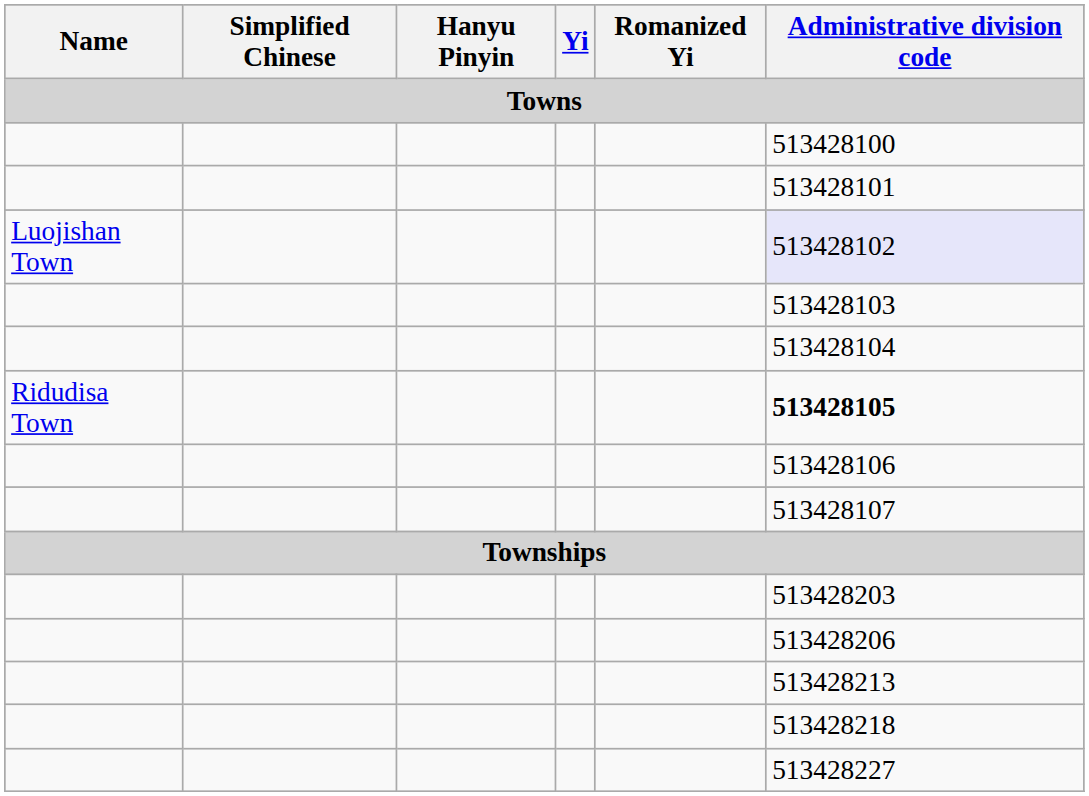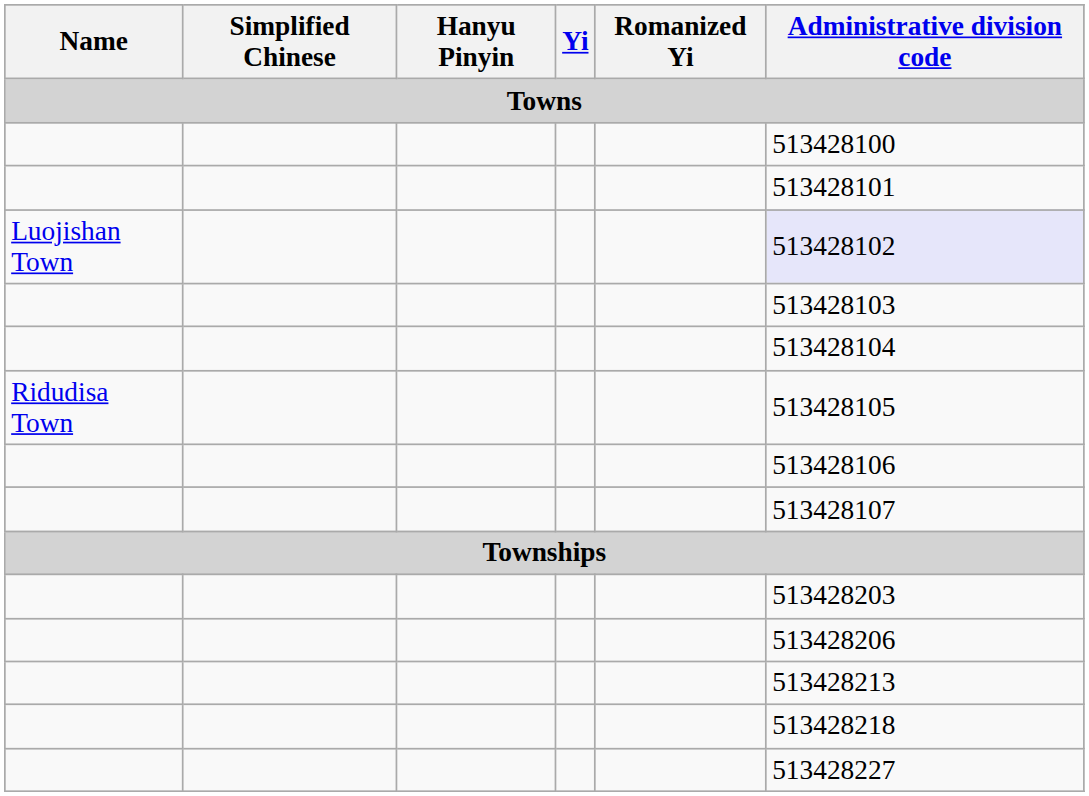Ridudisa Town | Administrative division code: bold -> normal
